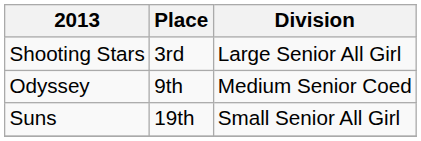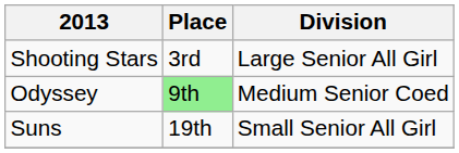Odyssey | Place: no background -> lightgreen background
